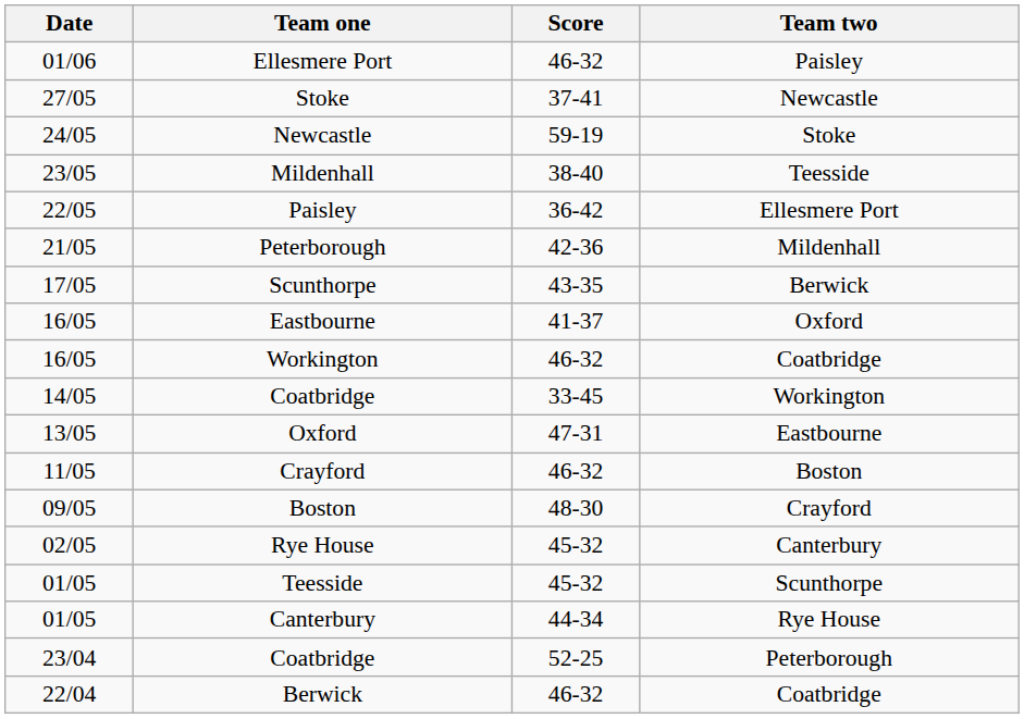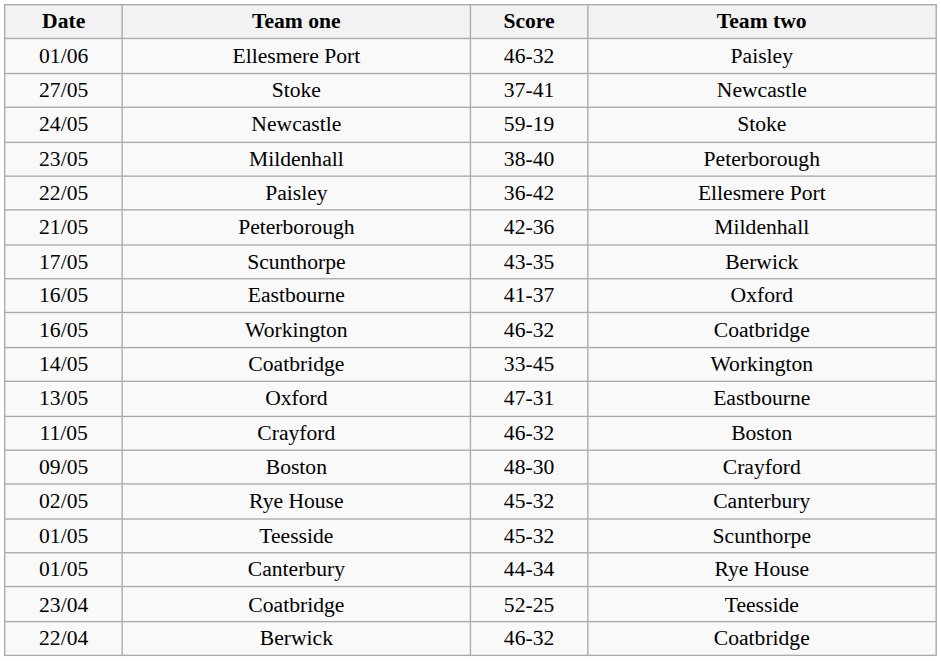row 5 | Team two: Teesside -> Peterborough
row 18 | Team two: Peterborough -> Teesside
